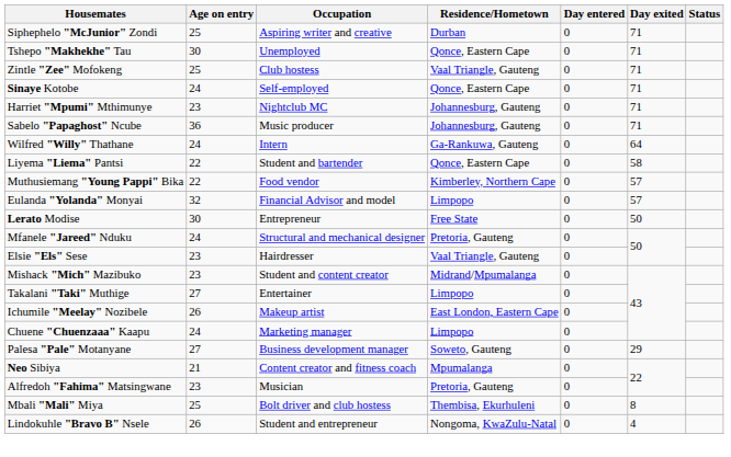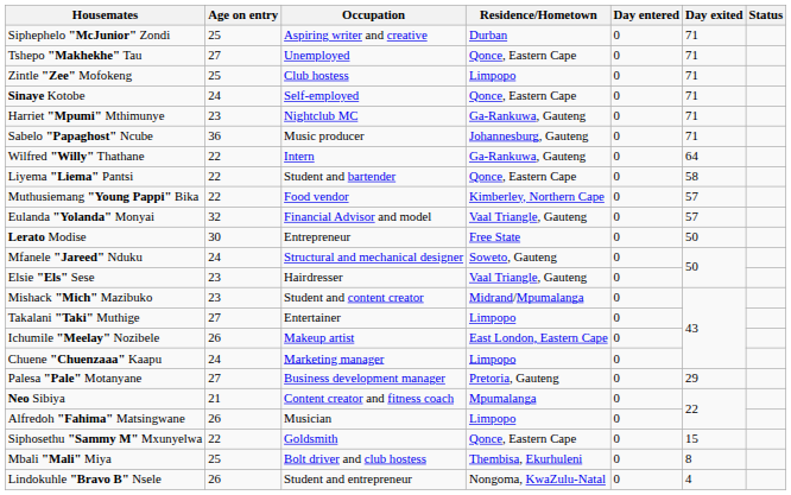Tshepo "Makhekhe" Tau | Age on entry: 30 -> 27
Zintle "Zee" Mofokeng | Residence/Hometown: Vaal Triangle, Gauteng -> Limpopo
Harriet "Mpumi" Mthimunye | Residence/Hometown: Johannesburg, Gauteng -> Ga-Rankuwa, Gauteng
Wilfred "Willy" Thathane | Age on entry: 24 -> 22
Eulanda "Yolanda" Monyai | Residence/Hometown: Limpopo -> Vaal Triangle, Gauteng
Mfanele "Jareed" Nduku | Residence/Hometown: Pretoria, Gauteng -> Soweto, Gauteng
Palesa "Pale" Motanyane | Residence/Hometown: Soweto, Gauteng -> Pretoria, Gauteng
Alfredoh "Fahima" Matsingwane | Age on entry: 23 -> 26
Alfredoh "Fahima" Matsingwane | Residence/Hometown: Pretoria, Gauteng -> Limpopo
+ row: Siphosethu "Sammy M" Mxunyelwa | 22 | Goldsmith | Qonce, Eastern Cape | 0 | 15
